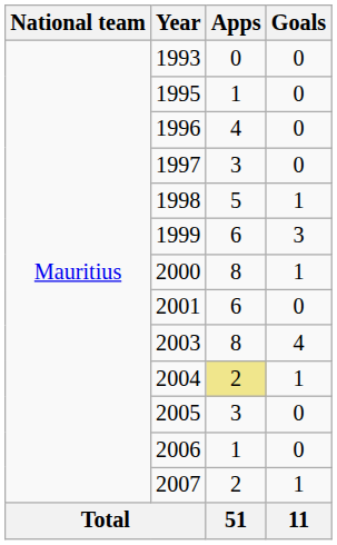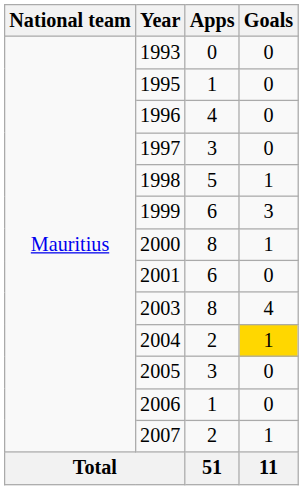2004 | Apps: khaki background -> no background
2004 | Goals: no background -> gold background
